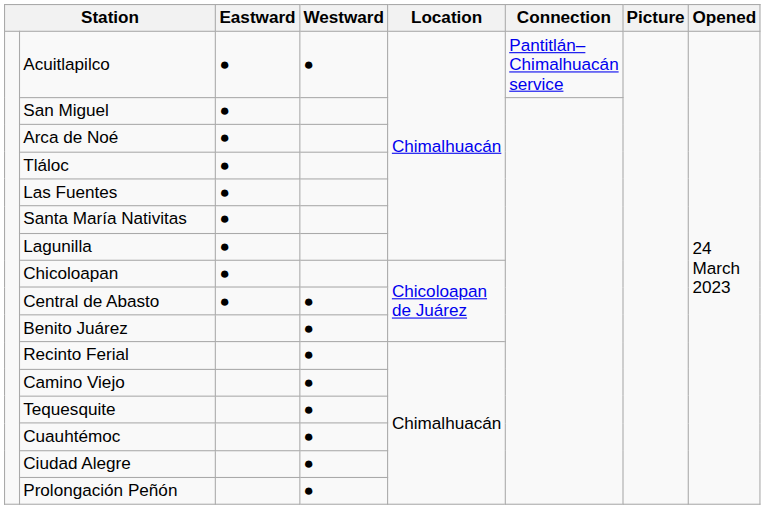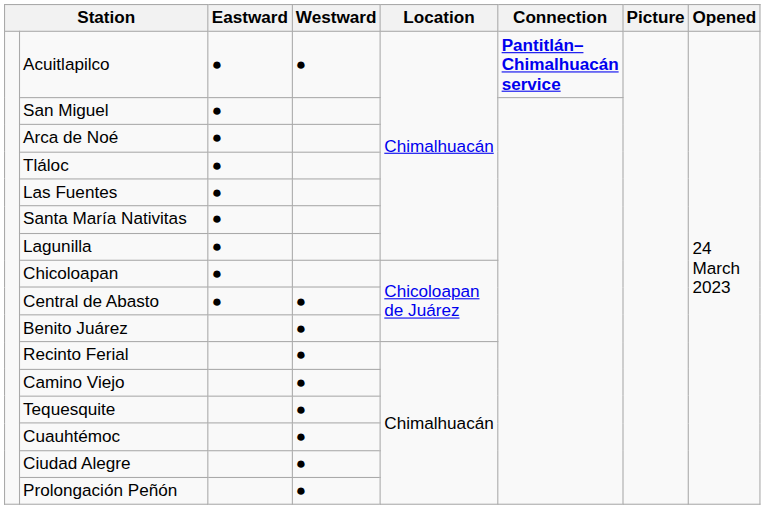Acuitlapilco | Connection: normal -> bold
